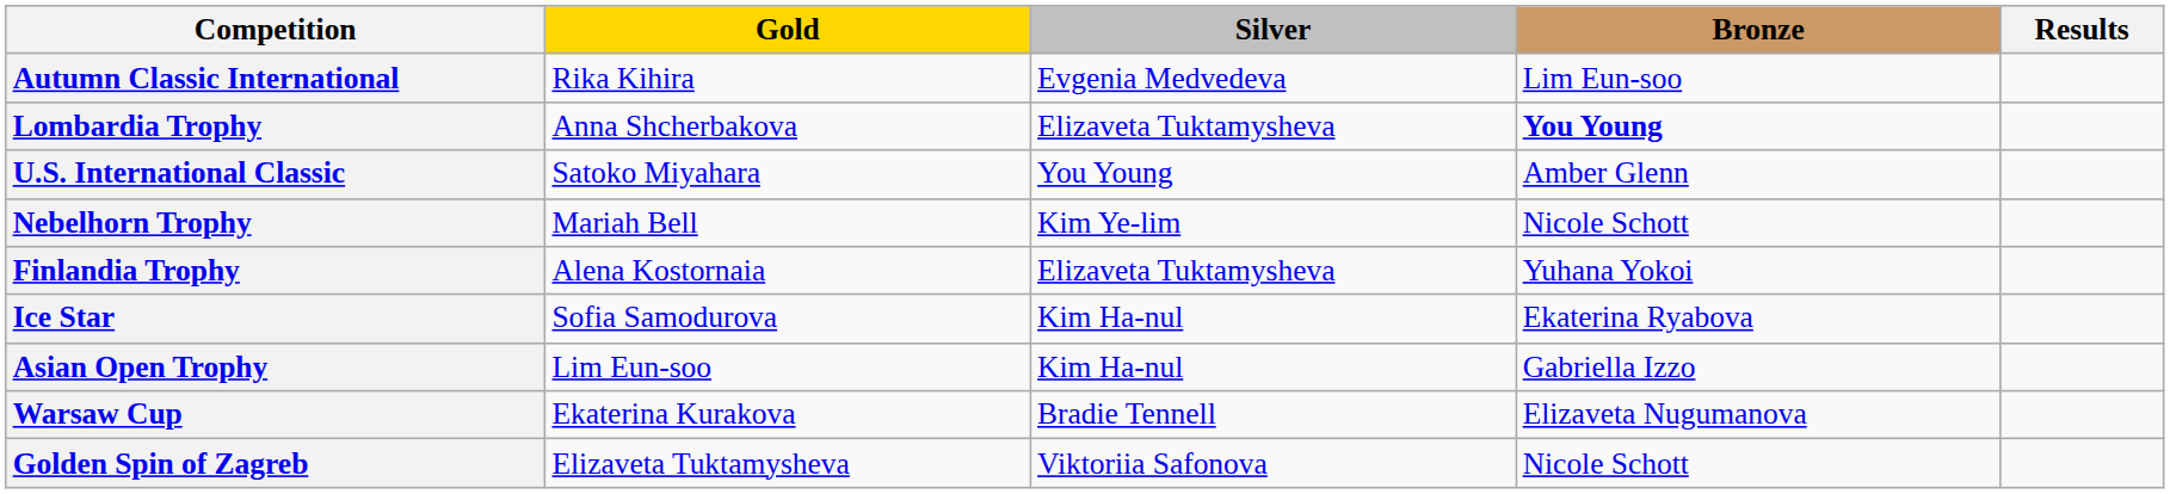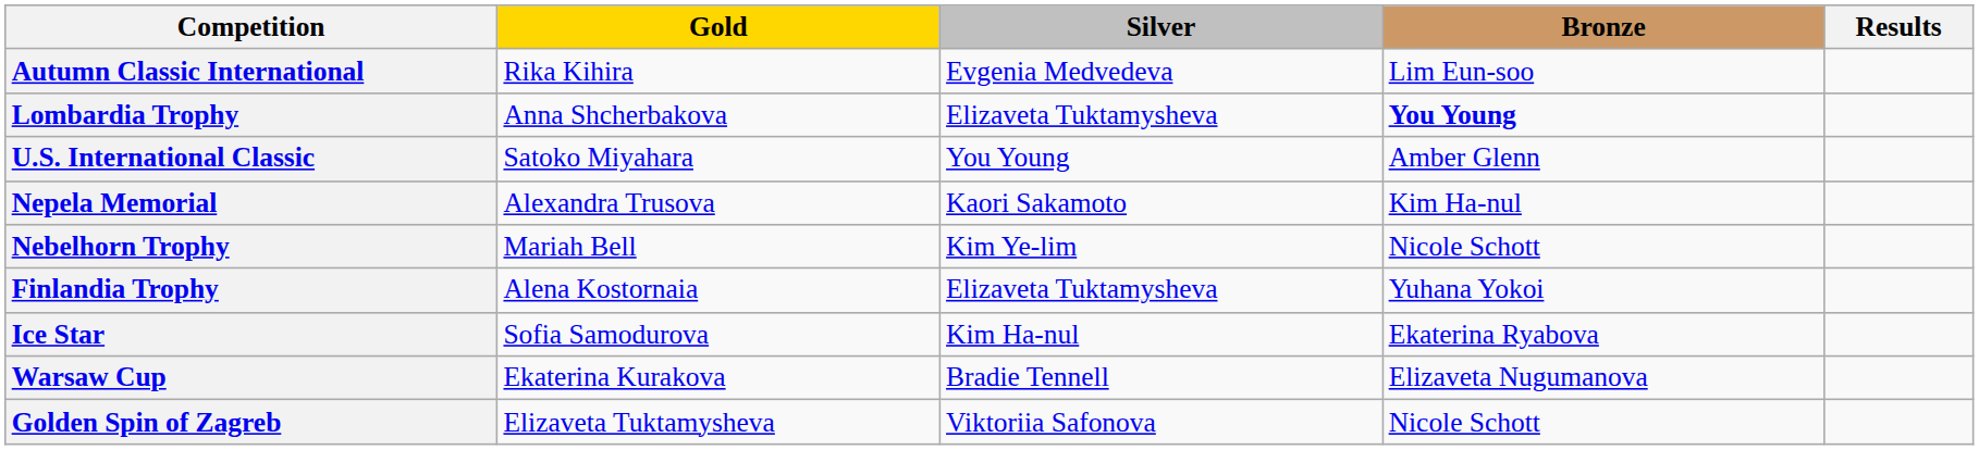+ row: Nepela Memorial | Alexandra Trusova | Kaori Sakamoto | Kim Ha-nul
- row: Asian Open Trophy | Lim Eun-soo | Kim Ha-nul | Gabriella Izzo
